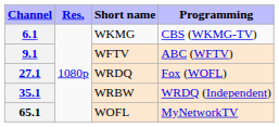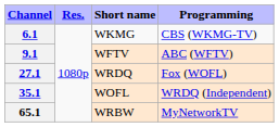35.1 | Short name: WRBW -> WOFL
65.1 | Short name: WOFL -> WRBW
